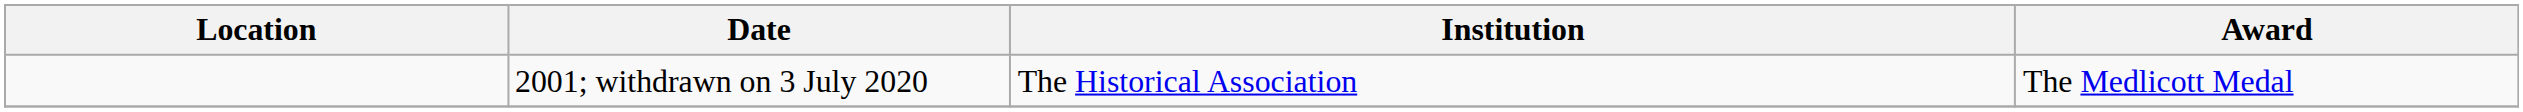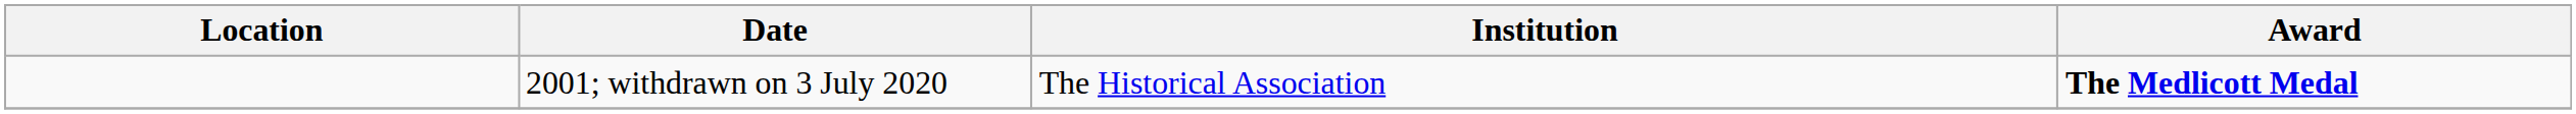2001; withdrawn on 3 July 2020 | Award: normal -> bold
